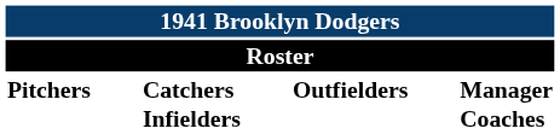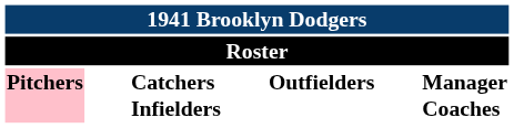Pitchers | column 1: no background -> pink background
